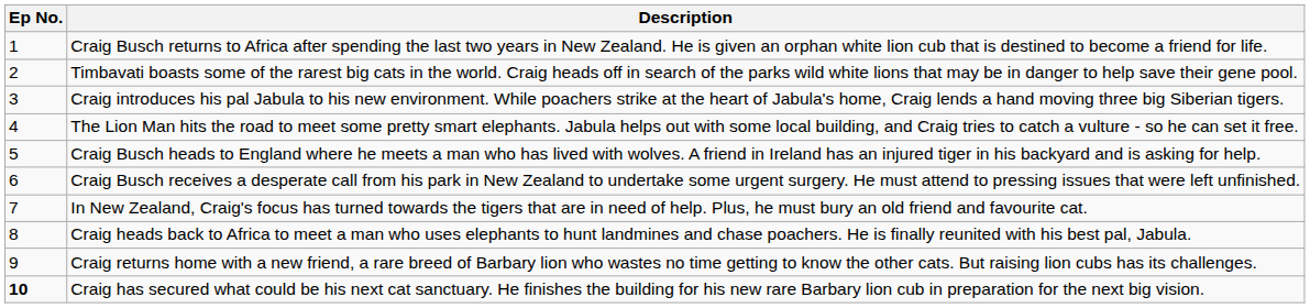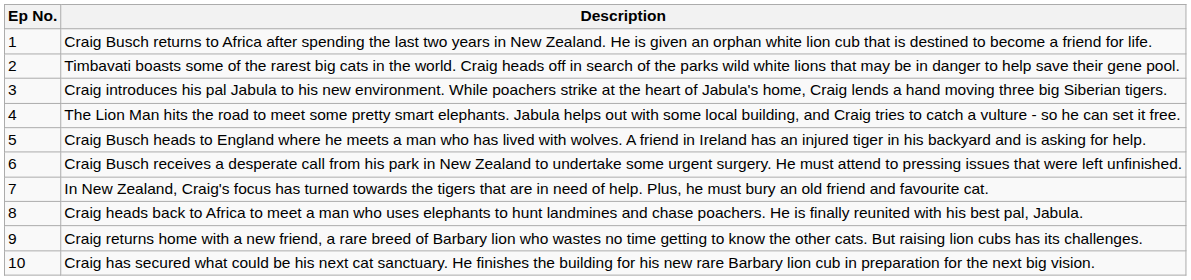row 11 | Ep No.: bold -> normal
